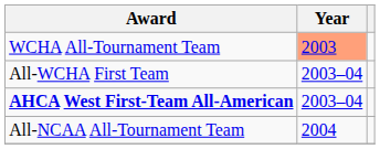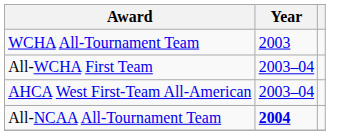row 2 | Year: lightsalmon background -> no background
row 4 | Award: bold -> normal
row 5 | Year: normal -> bold
